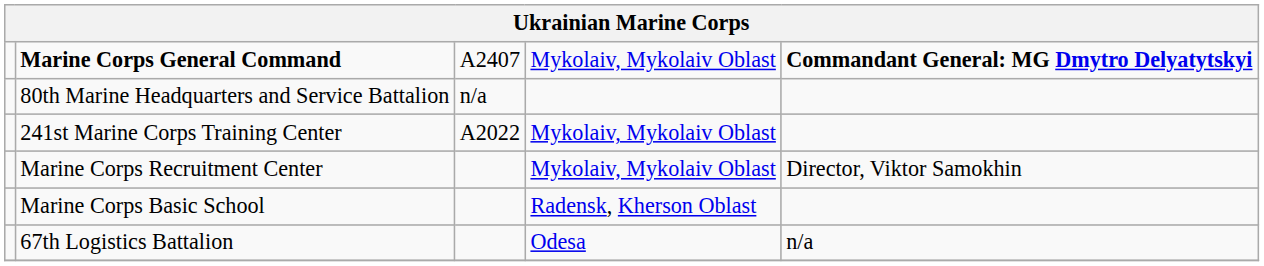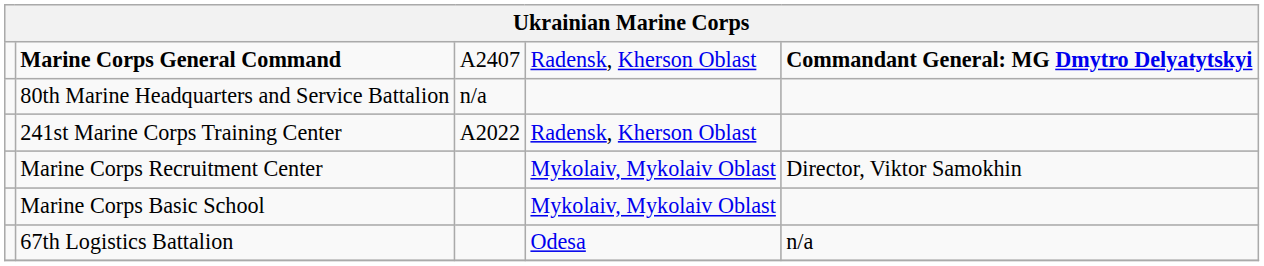Marine Corps General Command | column 4: Mykolaiv, Mykolaiv Oblast -> Radensk, Kherson Oblast
241st Marine Corps Training Center | column 4: Mykolaiv, Mykolaiv Oblast -> Radensk, Kherson Oblast
Marine Corps Basic School | column 4: Radensk, Kherson Oblast -> Mykolaiv, Mykolaiv Oblast
